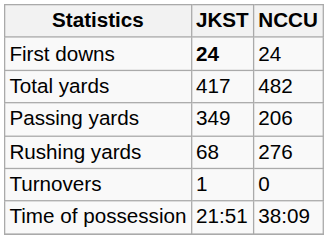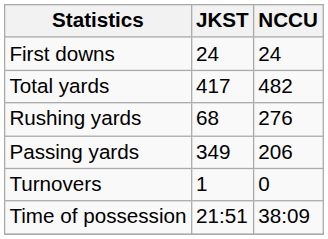First downs | JKST: bold -> normal
rows swapped: Rushing yards <-> Passing yards
